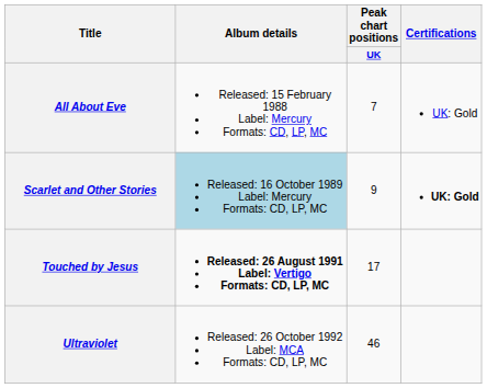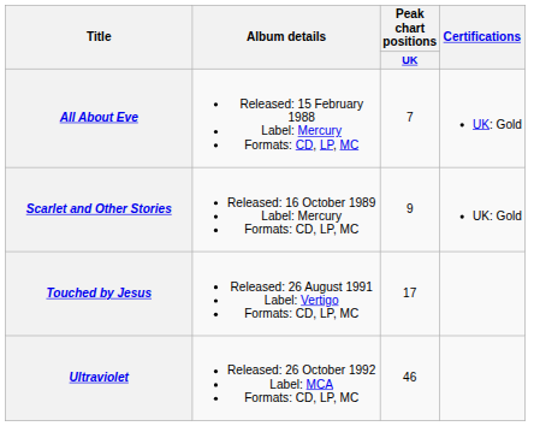Scarlet and Other Stories | Album details: lightblue background -> no background
Scarlet and Other Stories | Certifications: bold -> normal
Touched by Jesus | Album details: bold -> normal
